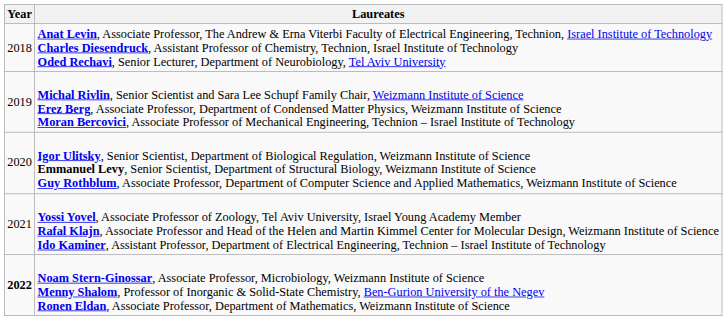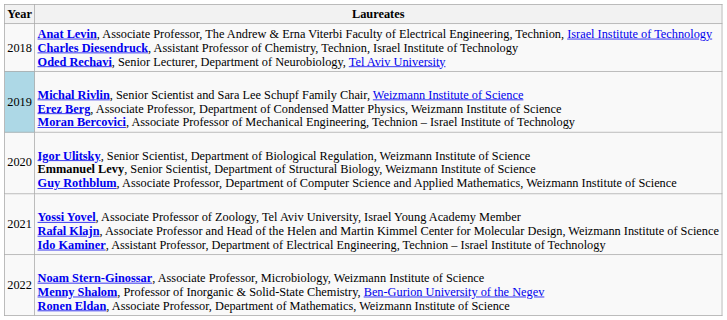row 3 | Year: no background -> lightblue background
row 6 | Year: bold -> normal
